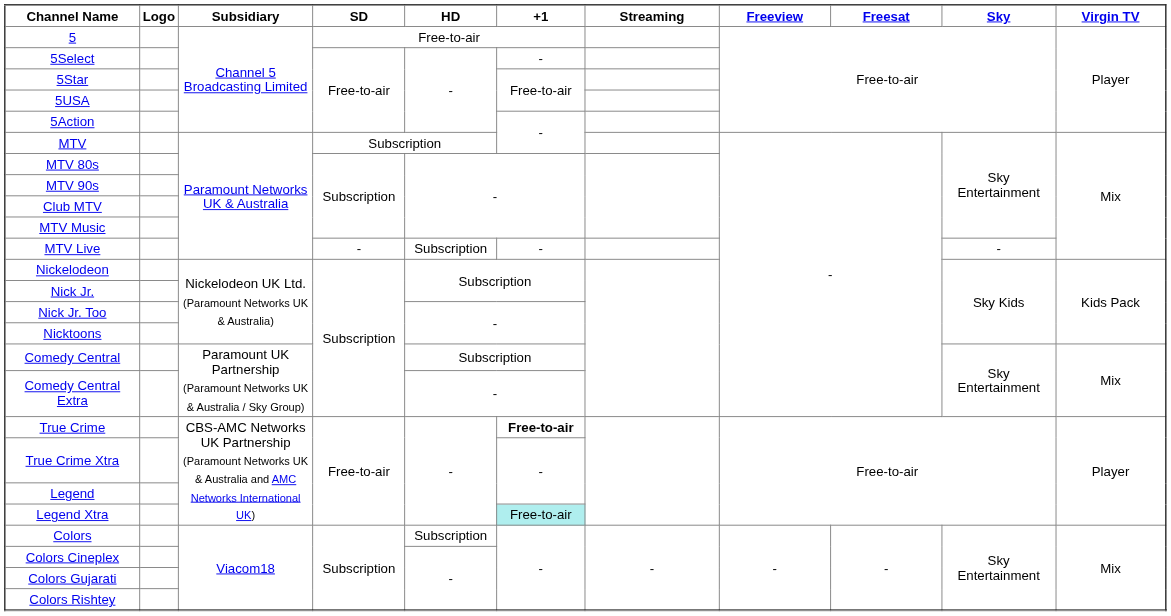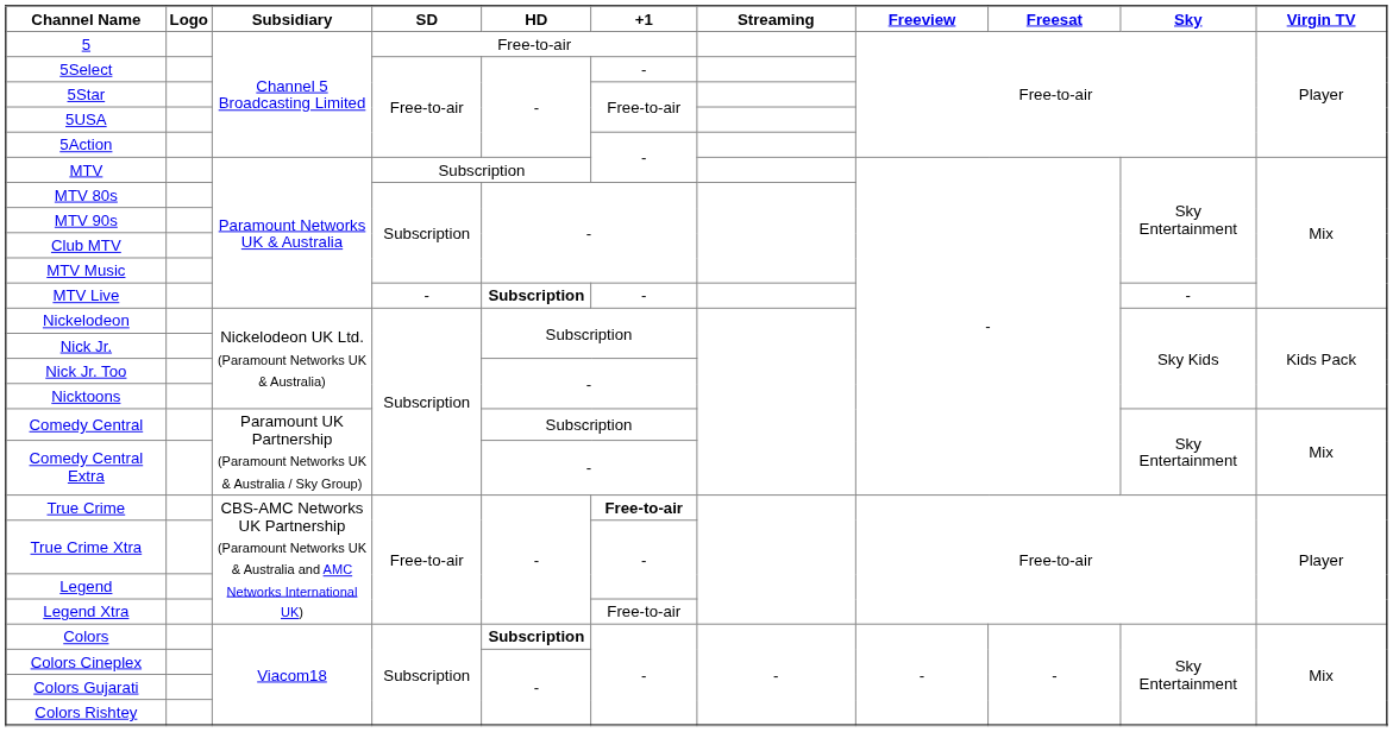MTV Live | HD: normal -> bold
Legend Xtra | +1: paleturquoise background -> no background
Colors | HD: normal -> bold
